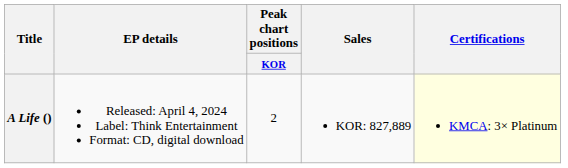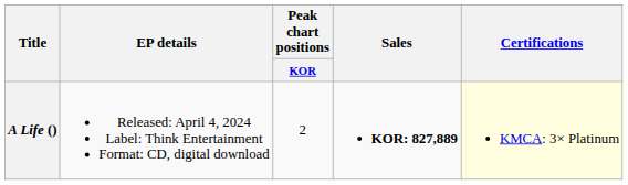A Life () | Sales: normal -> bold
